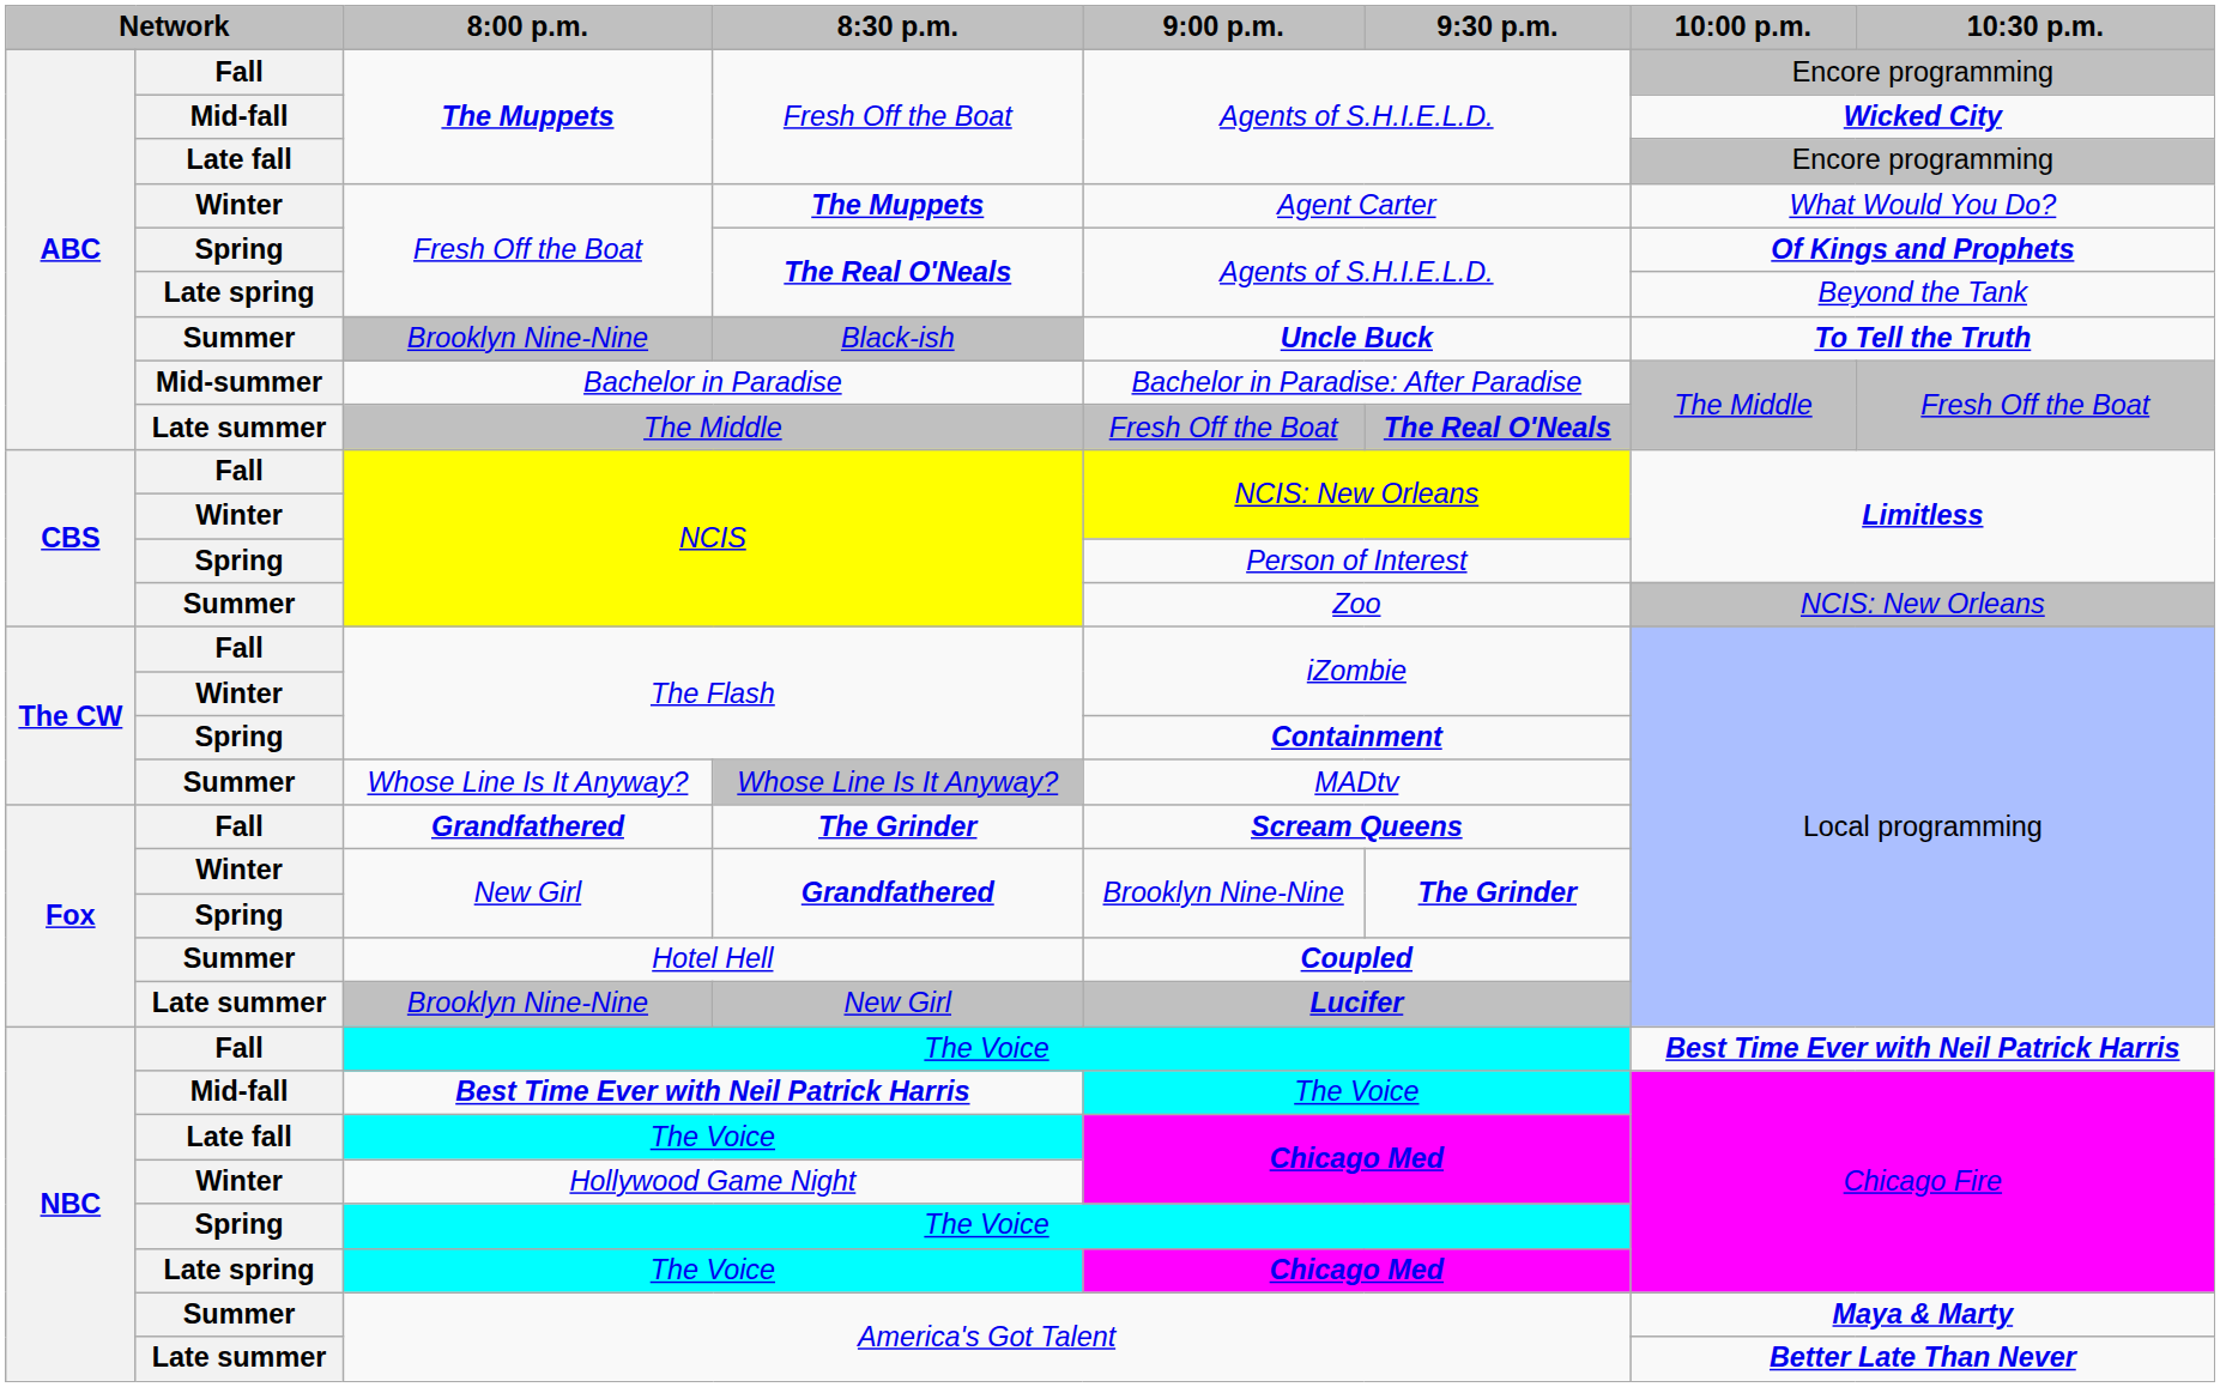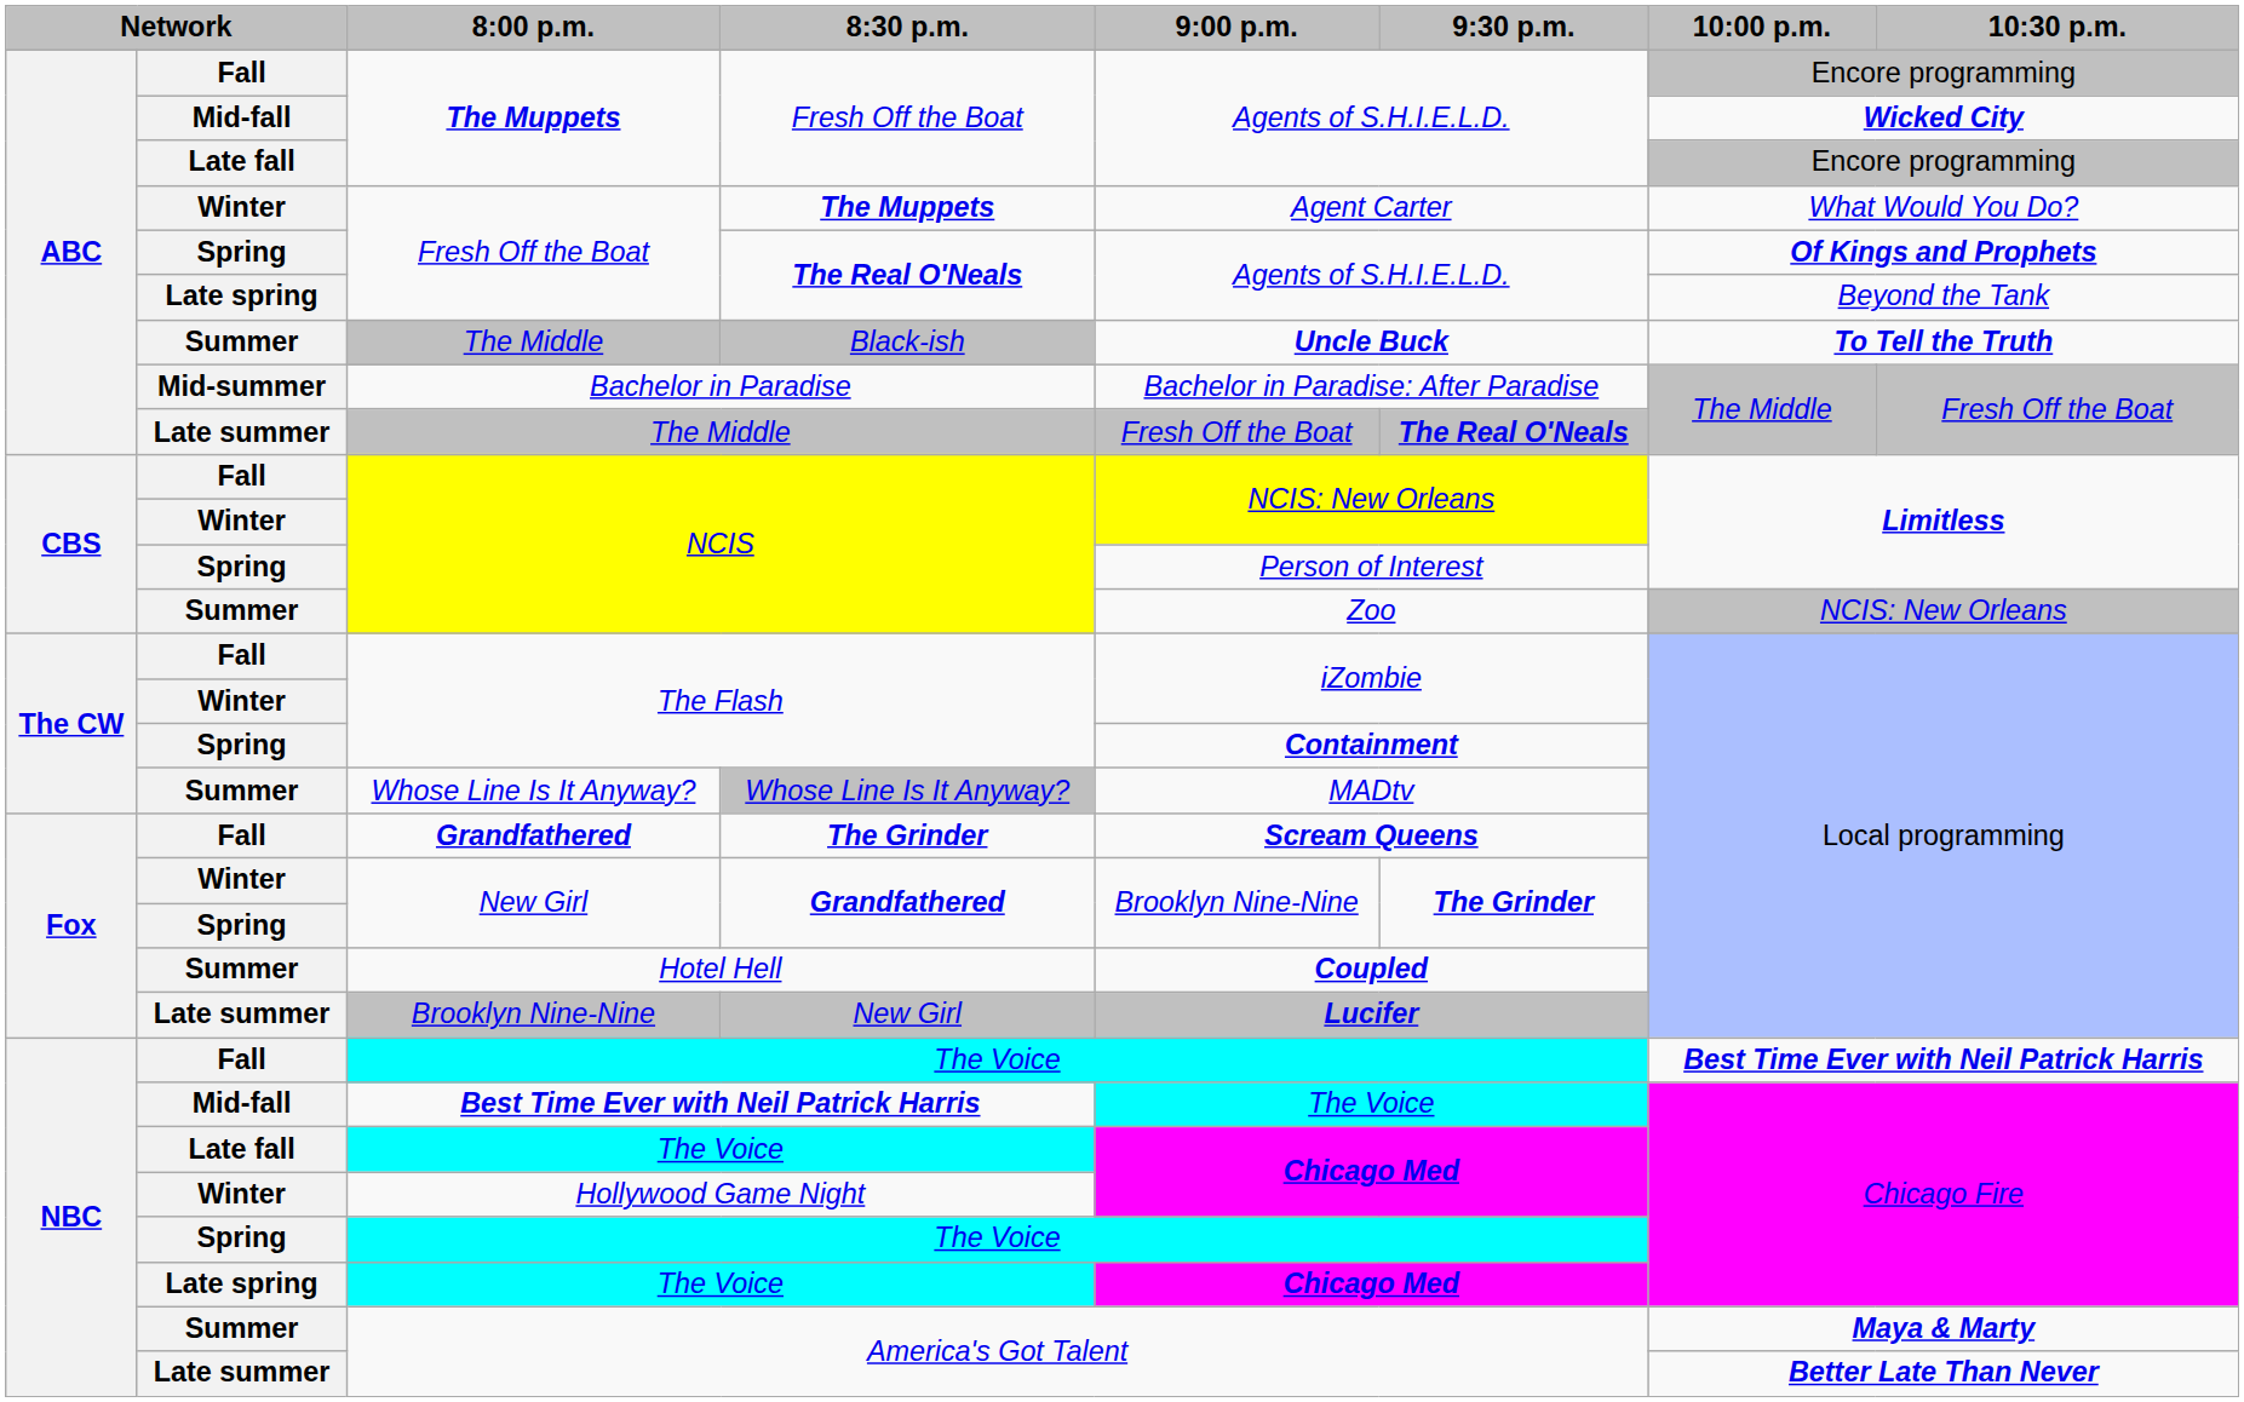Black-ish | 8:00 p.m.: Brooklyn Nine-Nine -> The Middle
